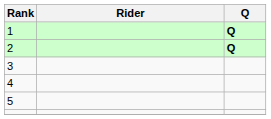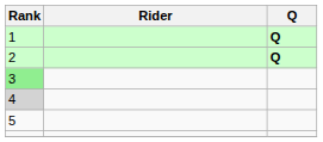3 | Rank: no background -> lightgreen background
4 | Rank: no background -> lightgrey background
